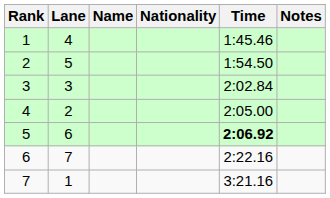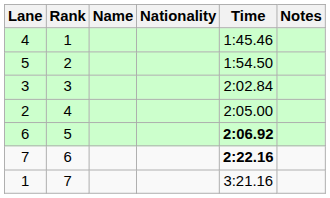columns swapped: Rank <-> Lane
row 7 | Time: normal -> bold
